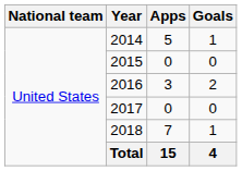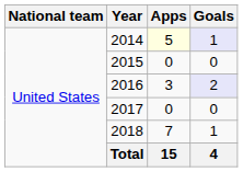2014 | Apps: no background -> lightyellow background
2014 | Goals: no background -> lavender background
2016 | Goals: no background -> lavender background
